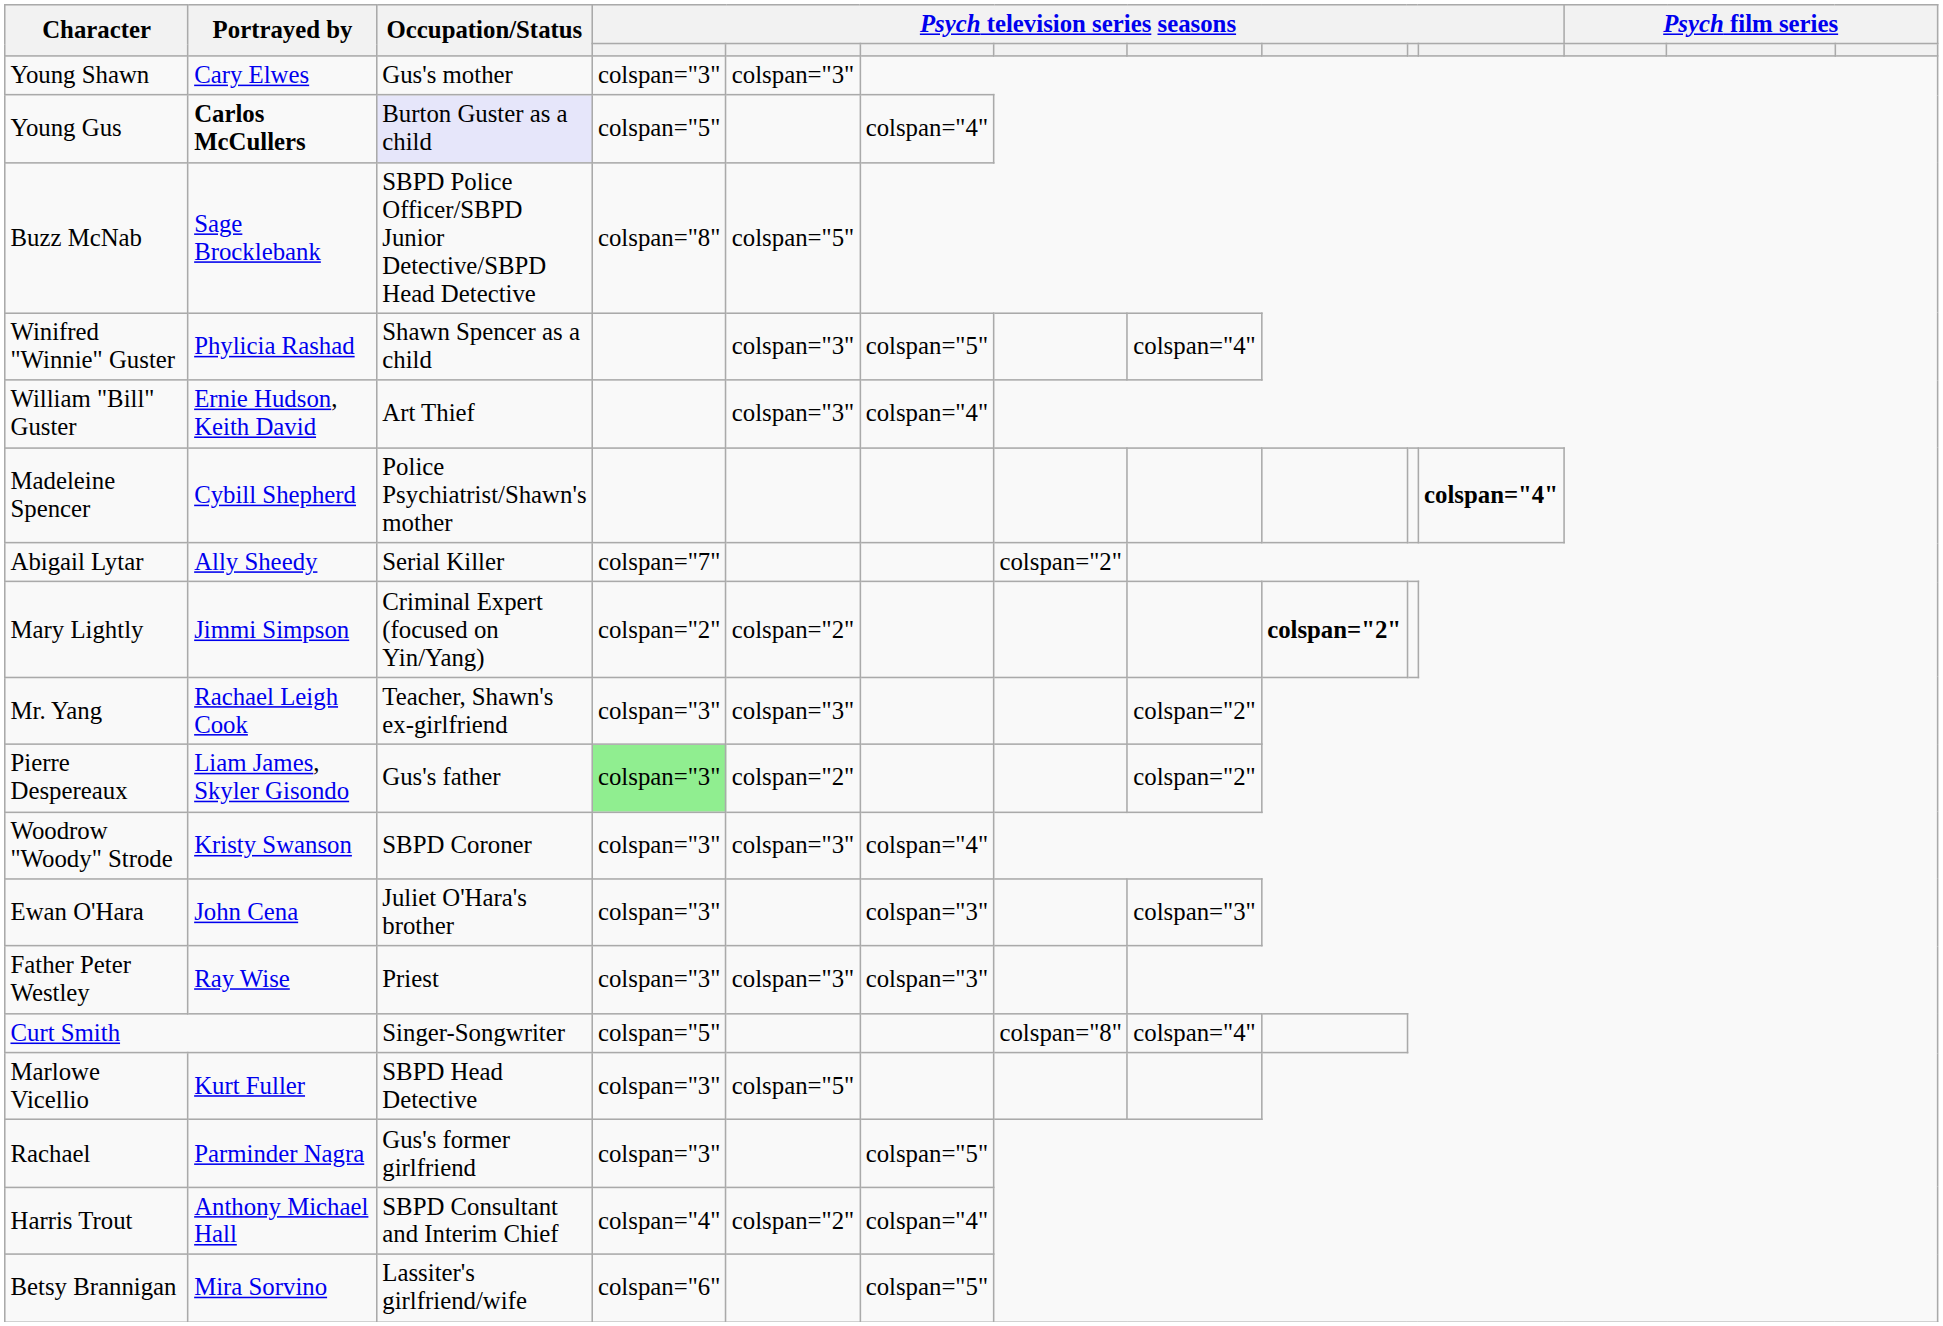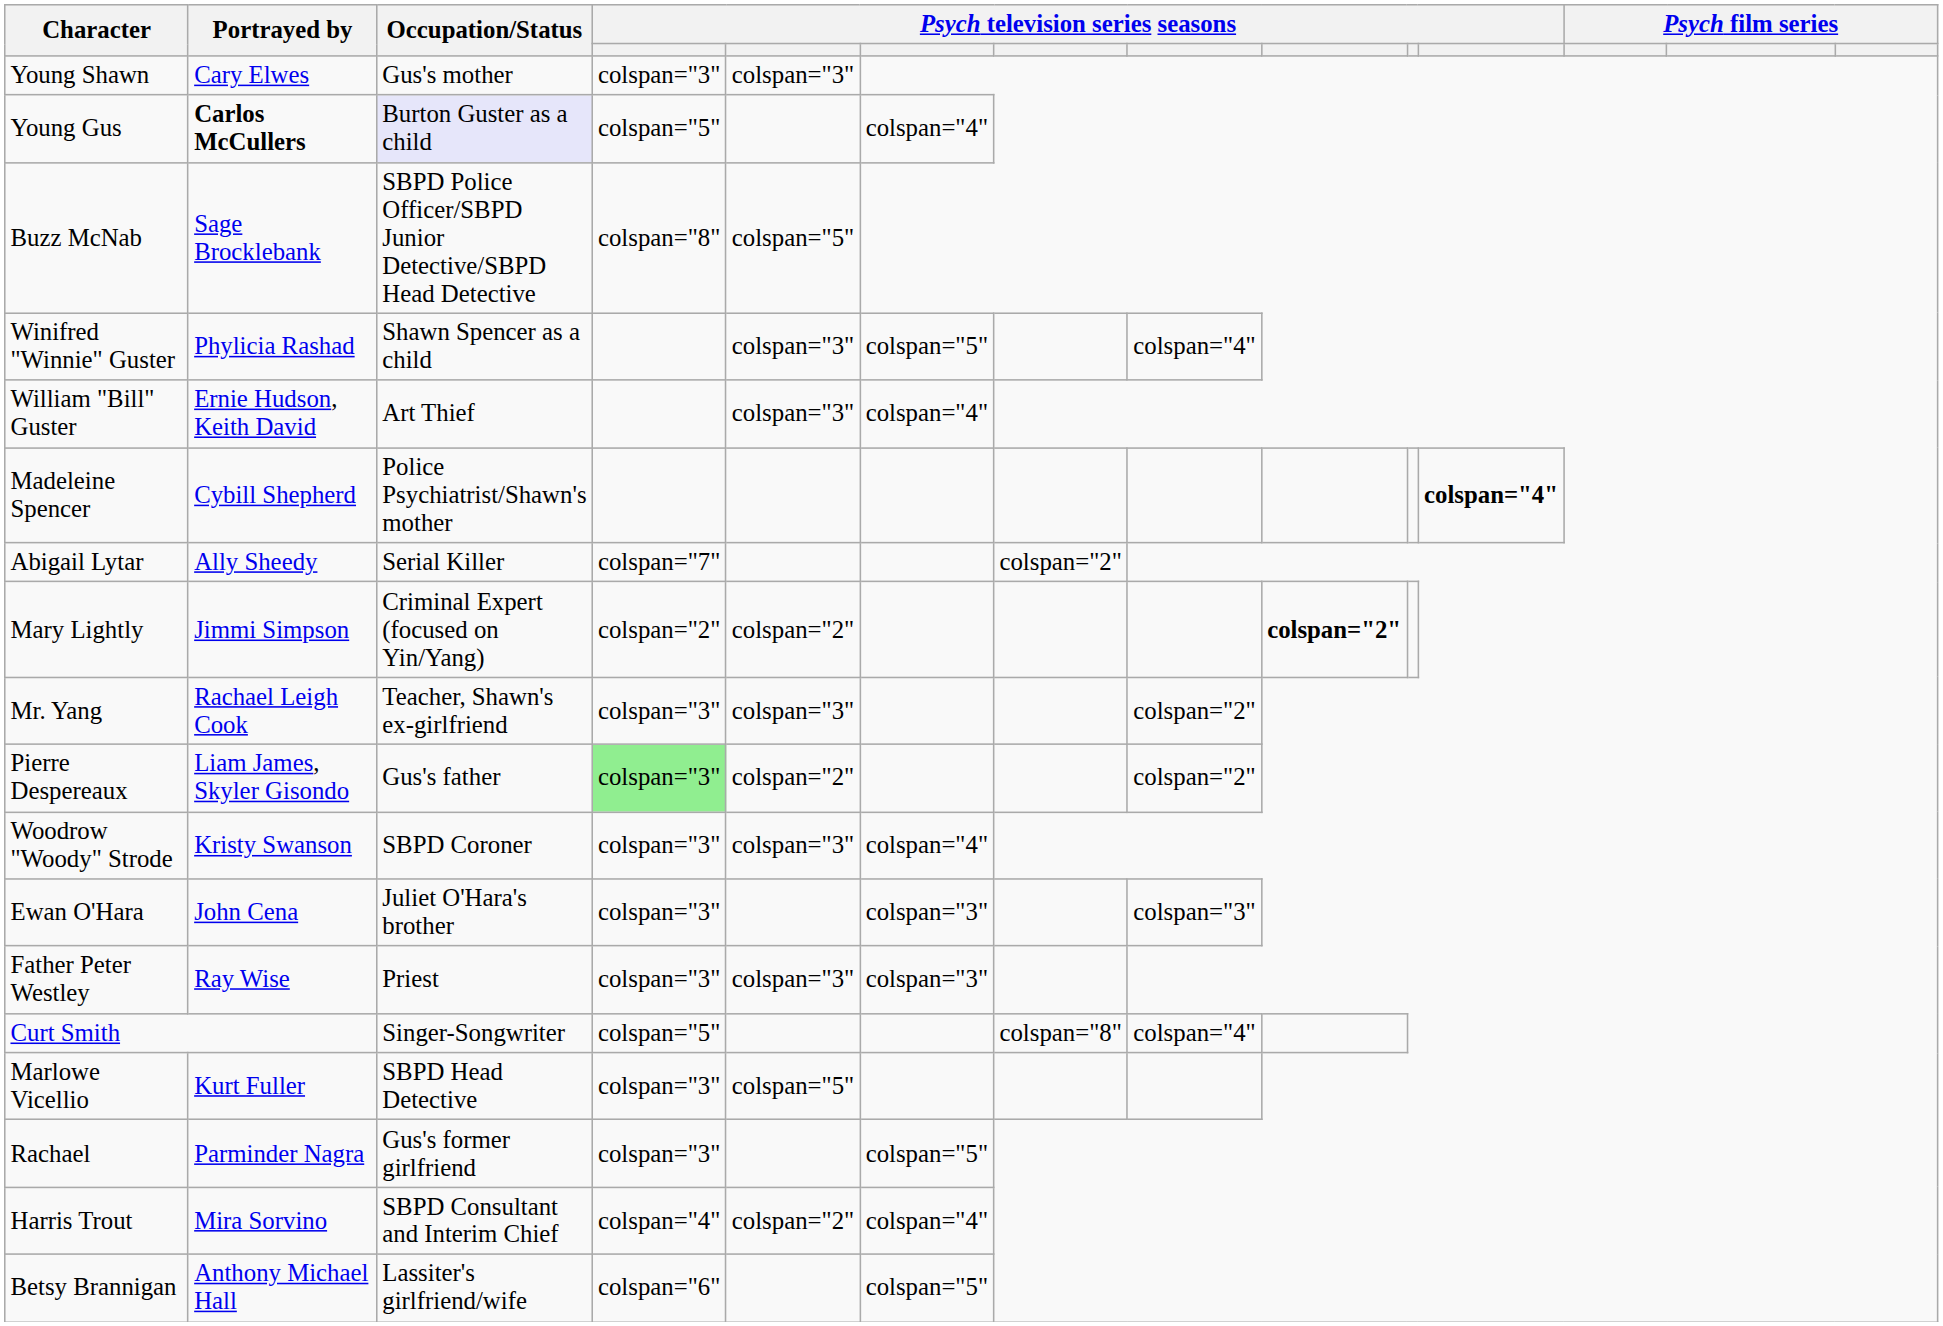Harris Trout | Portrayed by: Anthony Michael Hall -> Mira Sorvino
Betsy Brannigan | Portrayed by: Mira Sorvino -> Anthony Michael Hall
